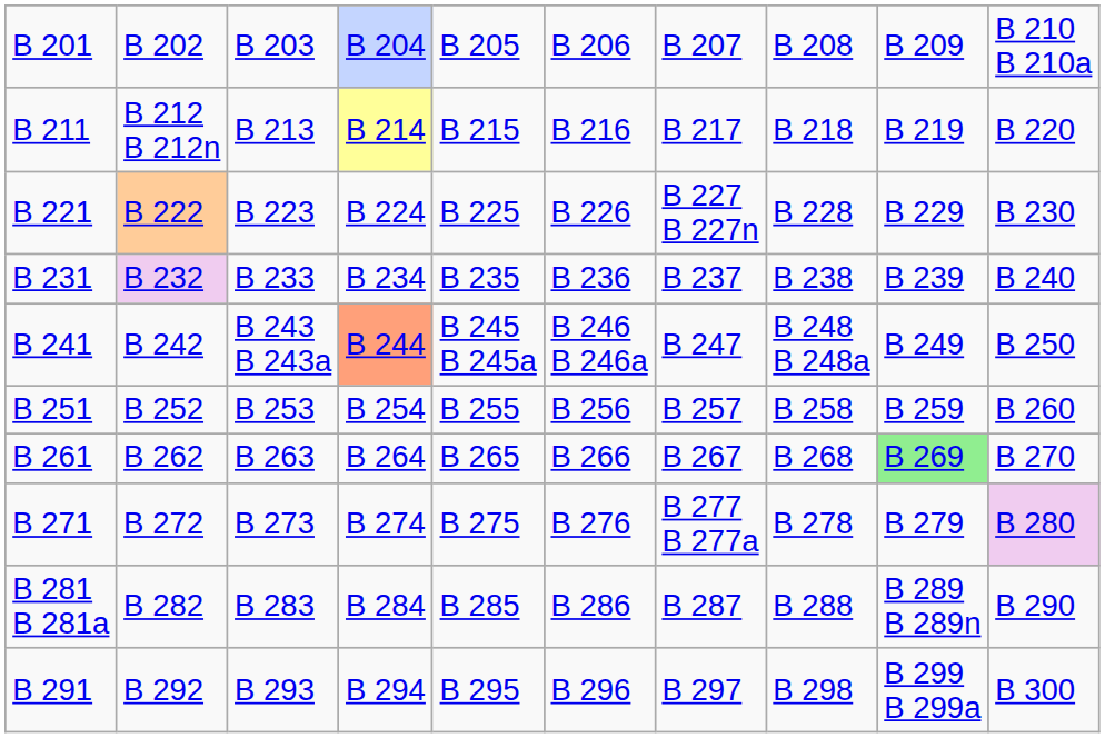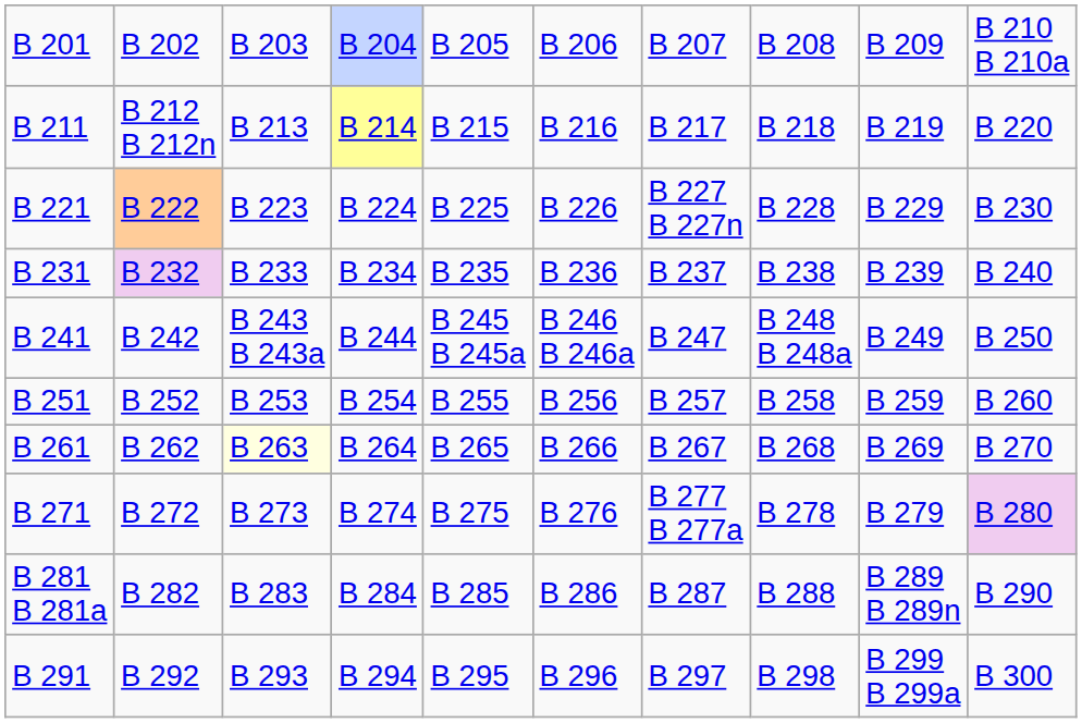B 241 | column 4: lightsalmon background -> no background
B 261 | column 3: no background -> lightyellow background
B 261 | column 9: lightgreen background -> no background
